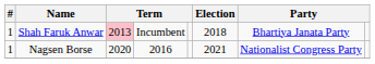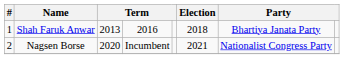Shah Faruk Anwar | column 3: pink background -> no background
Shah Faruk Anwar | column 4: Incumbent -> 2016
Nagsen Borse | #: 1 -> 2
Nagsen Borse | column 4: 2016 -> Incumbent
